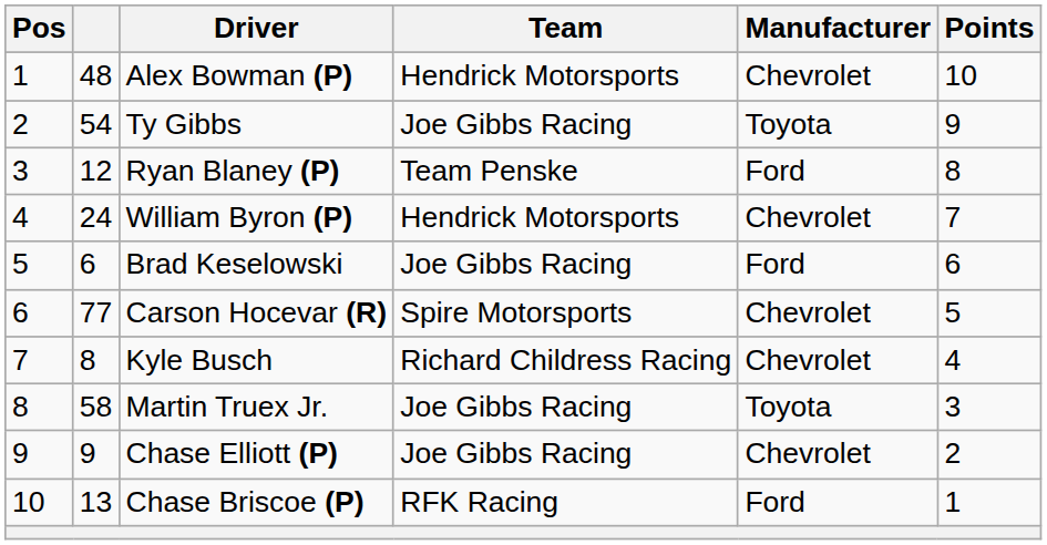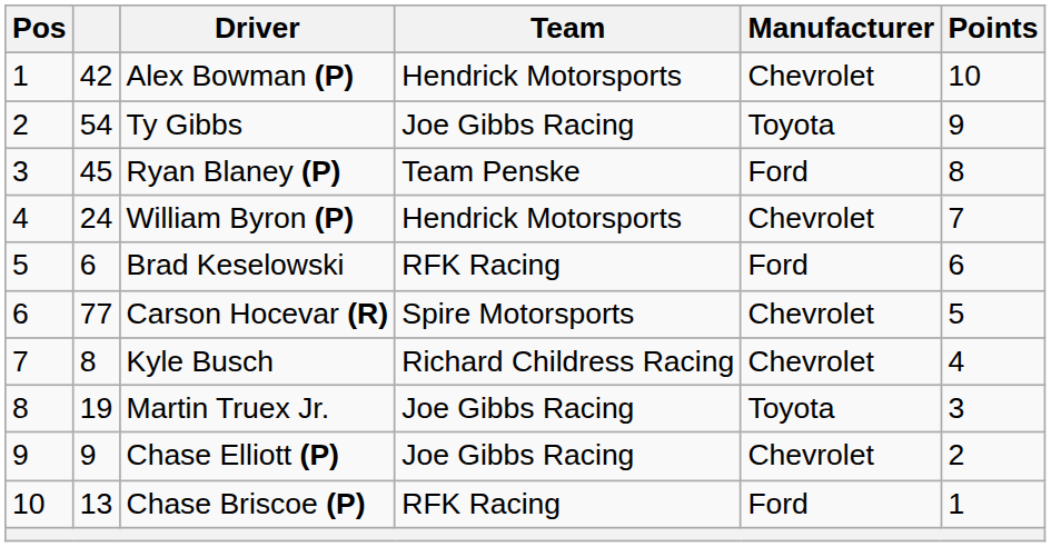Alex Bowman (P) | column 2: 48 -> 42
Ryan Blaney (P) | column 2: 12 -> 45
Brad Keselowski | Team: Joe Gibbs Racing -> RFK Racing
Martin Truex Jr. | column 2: 58 -> 19
